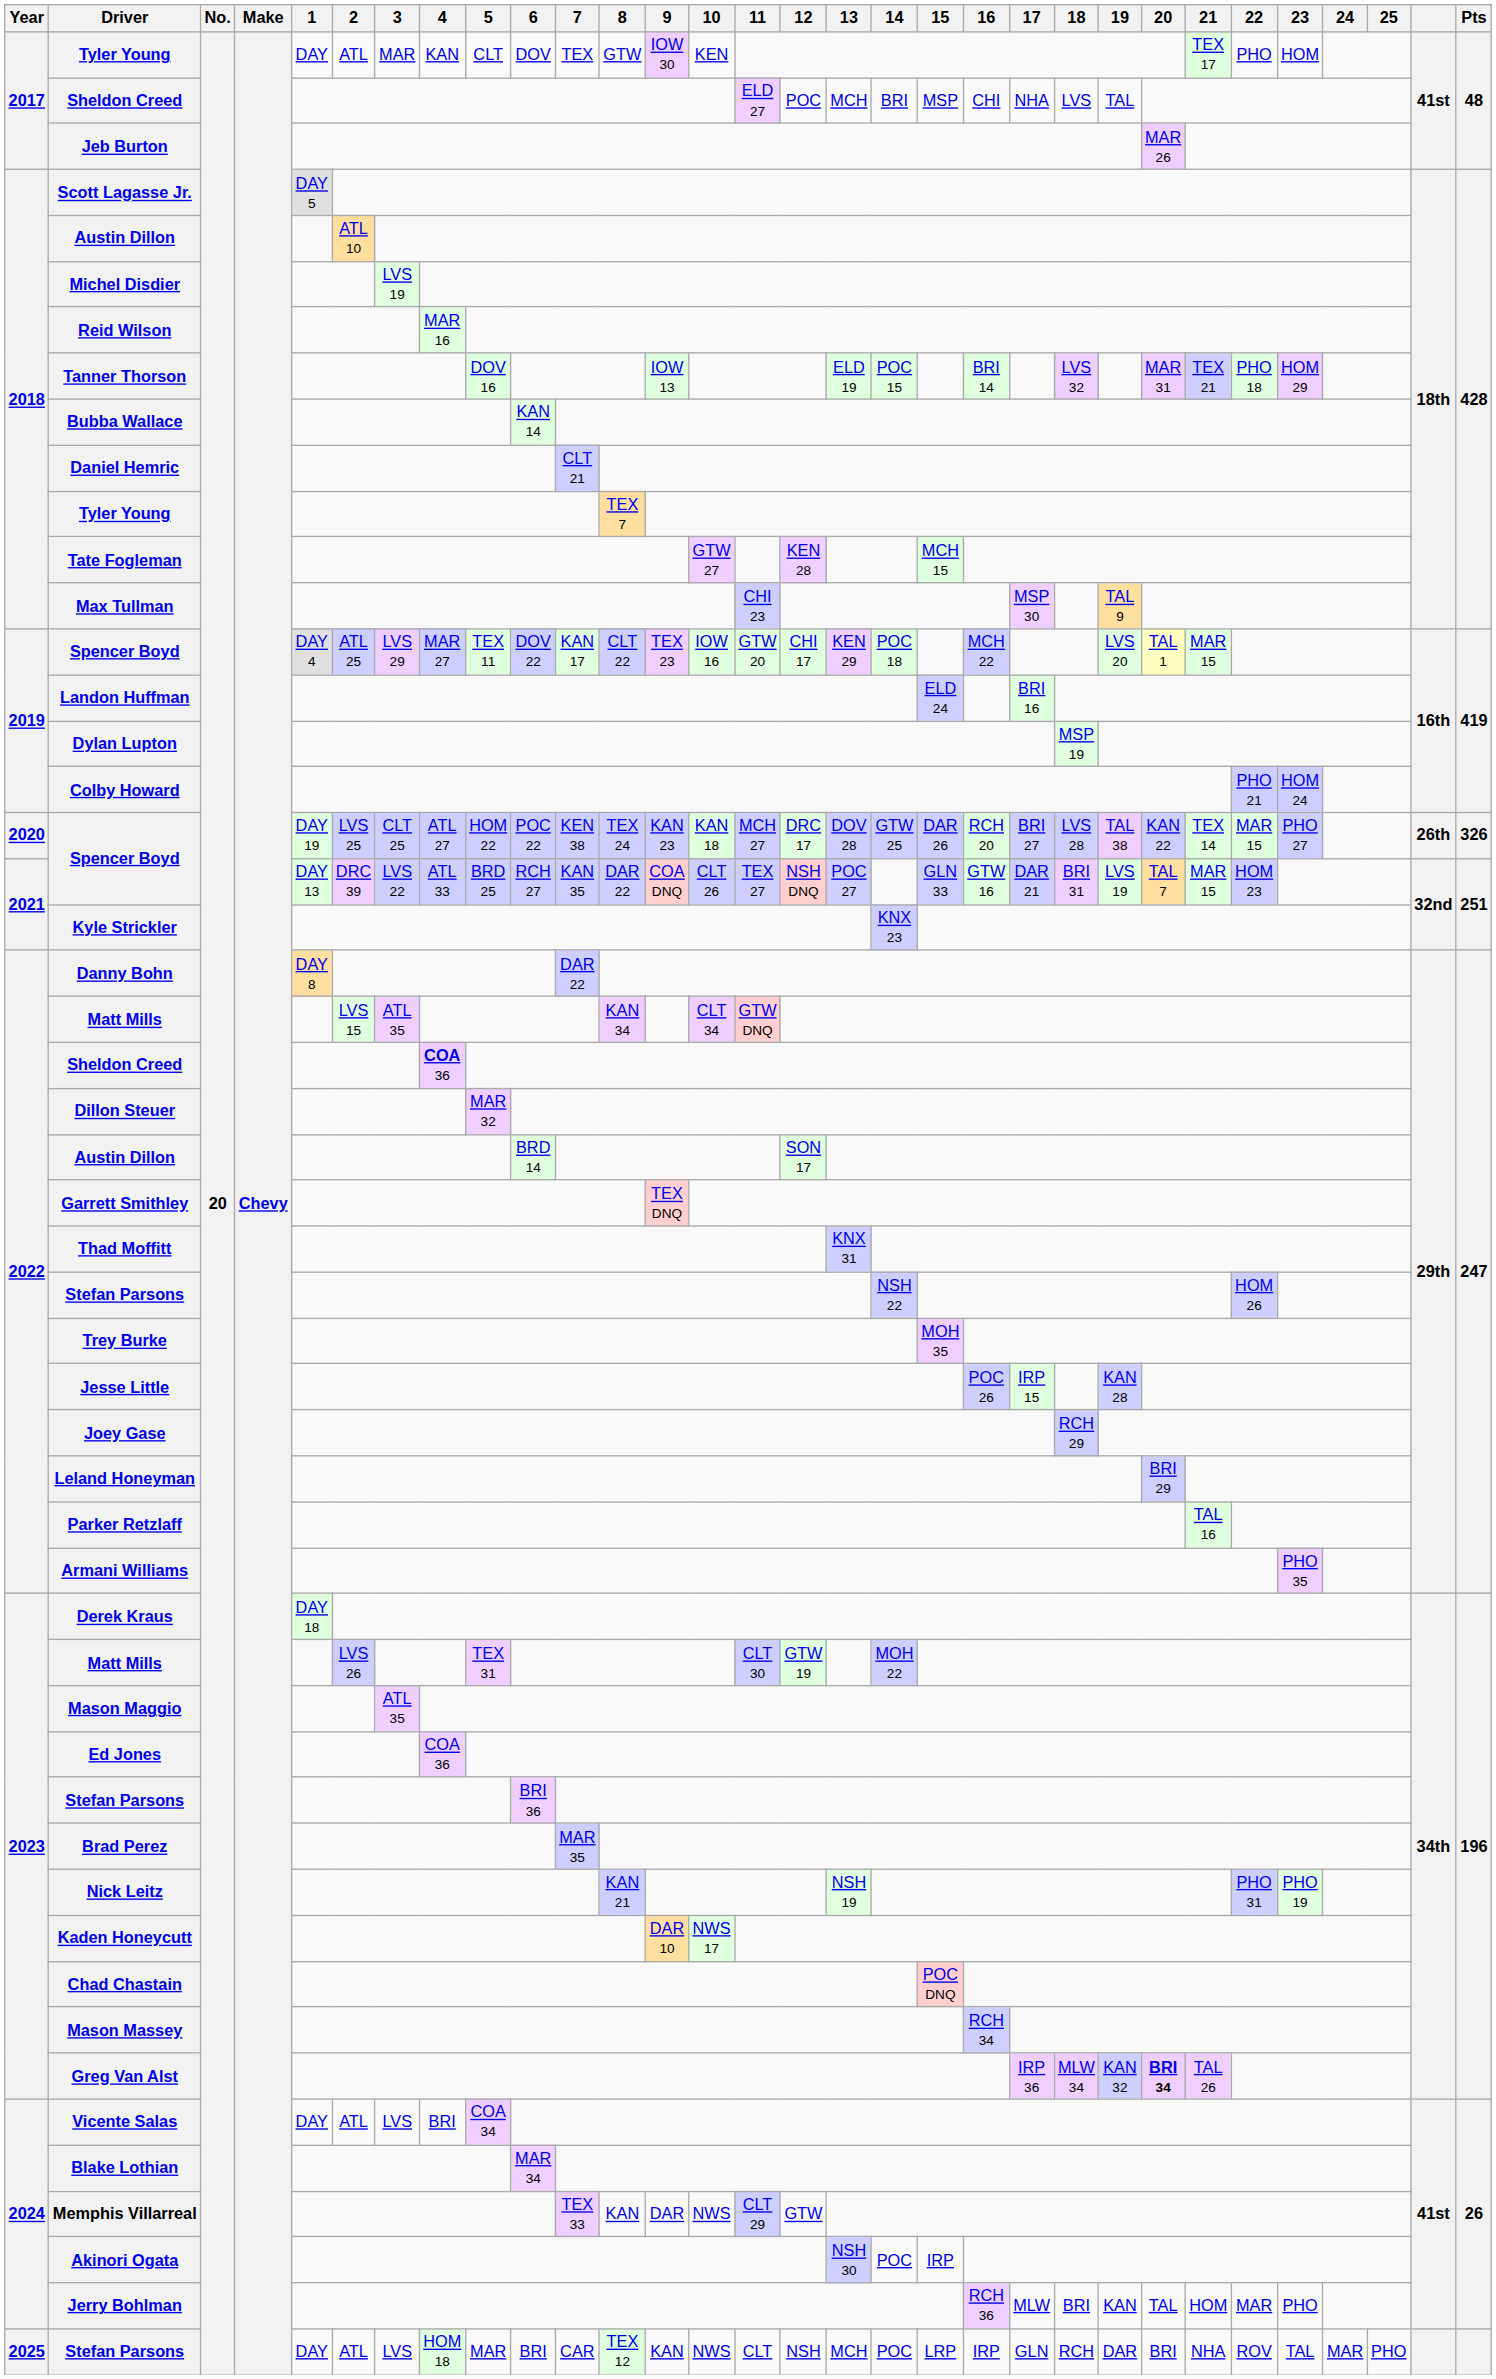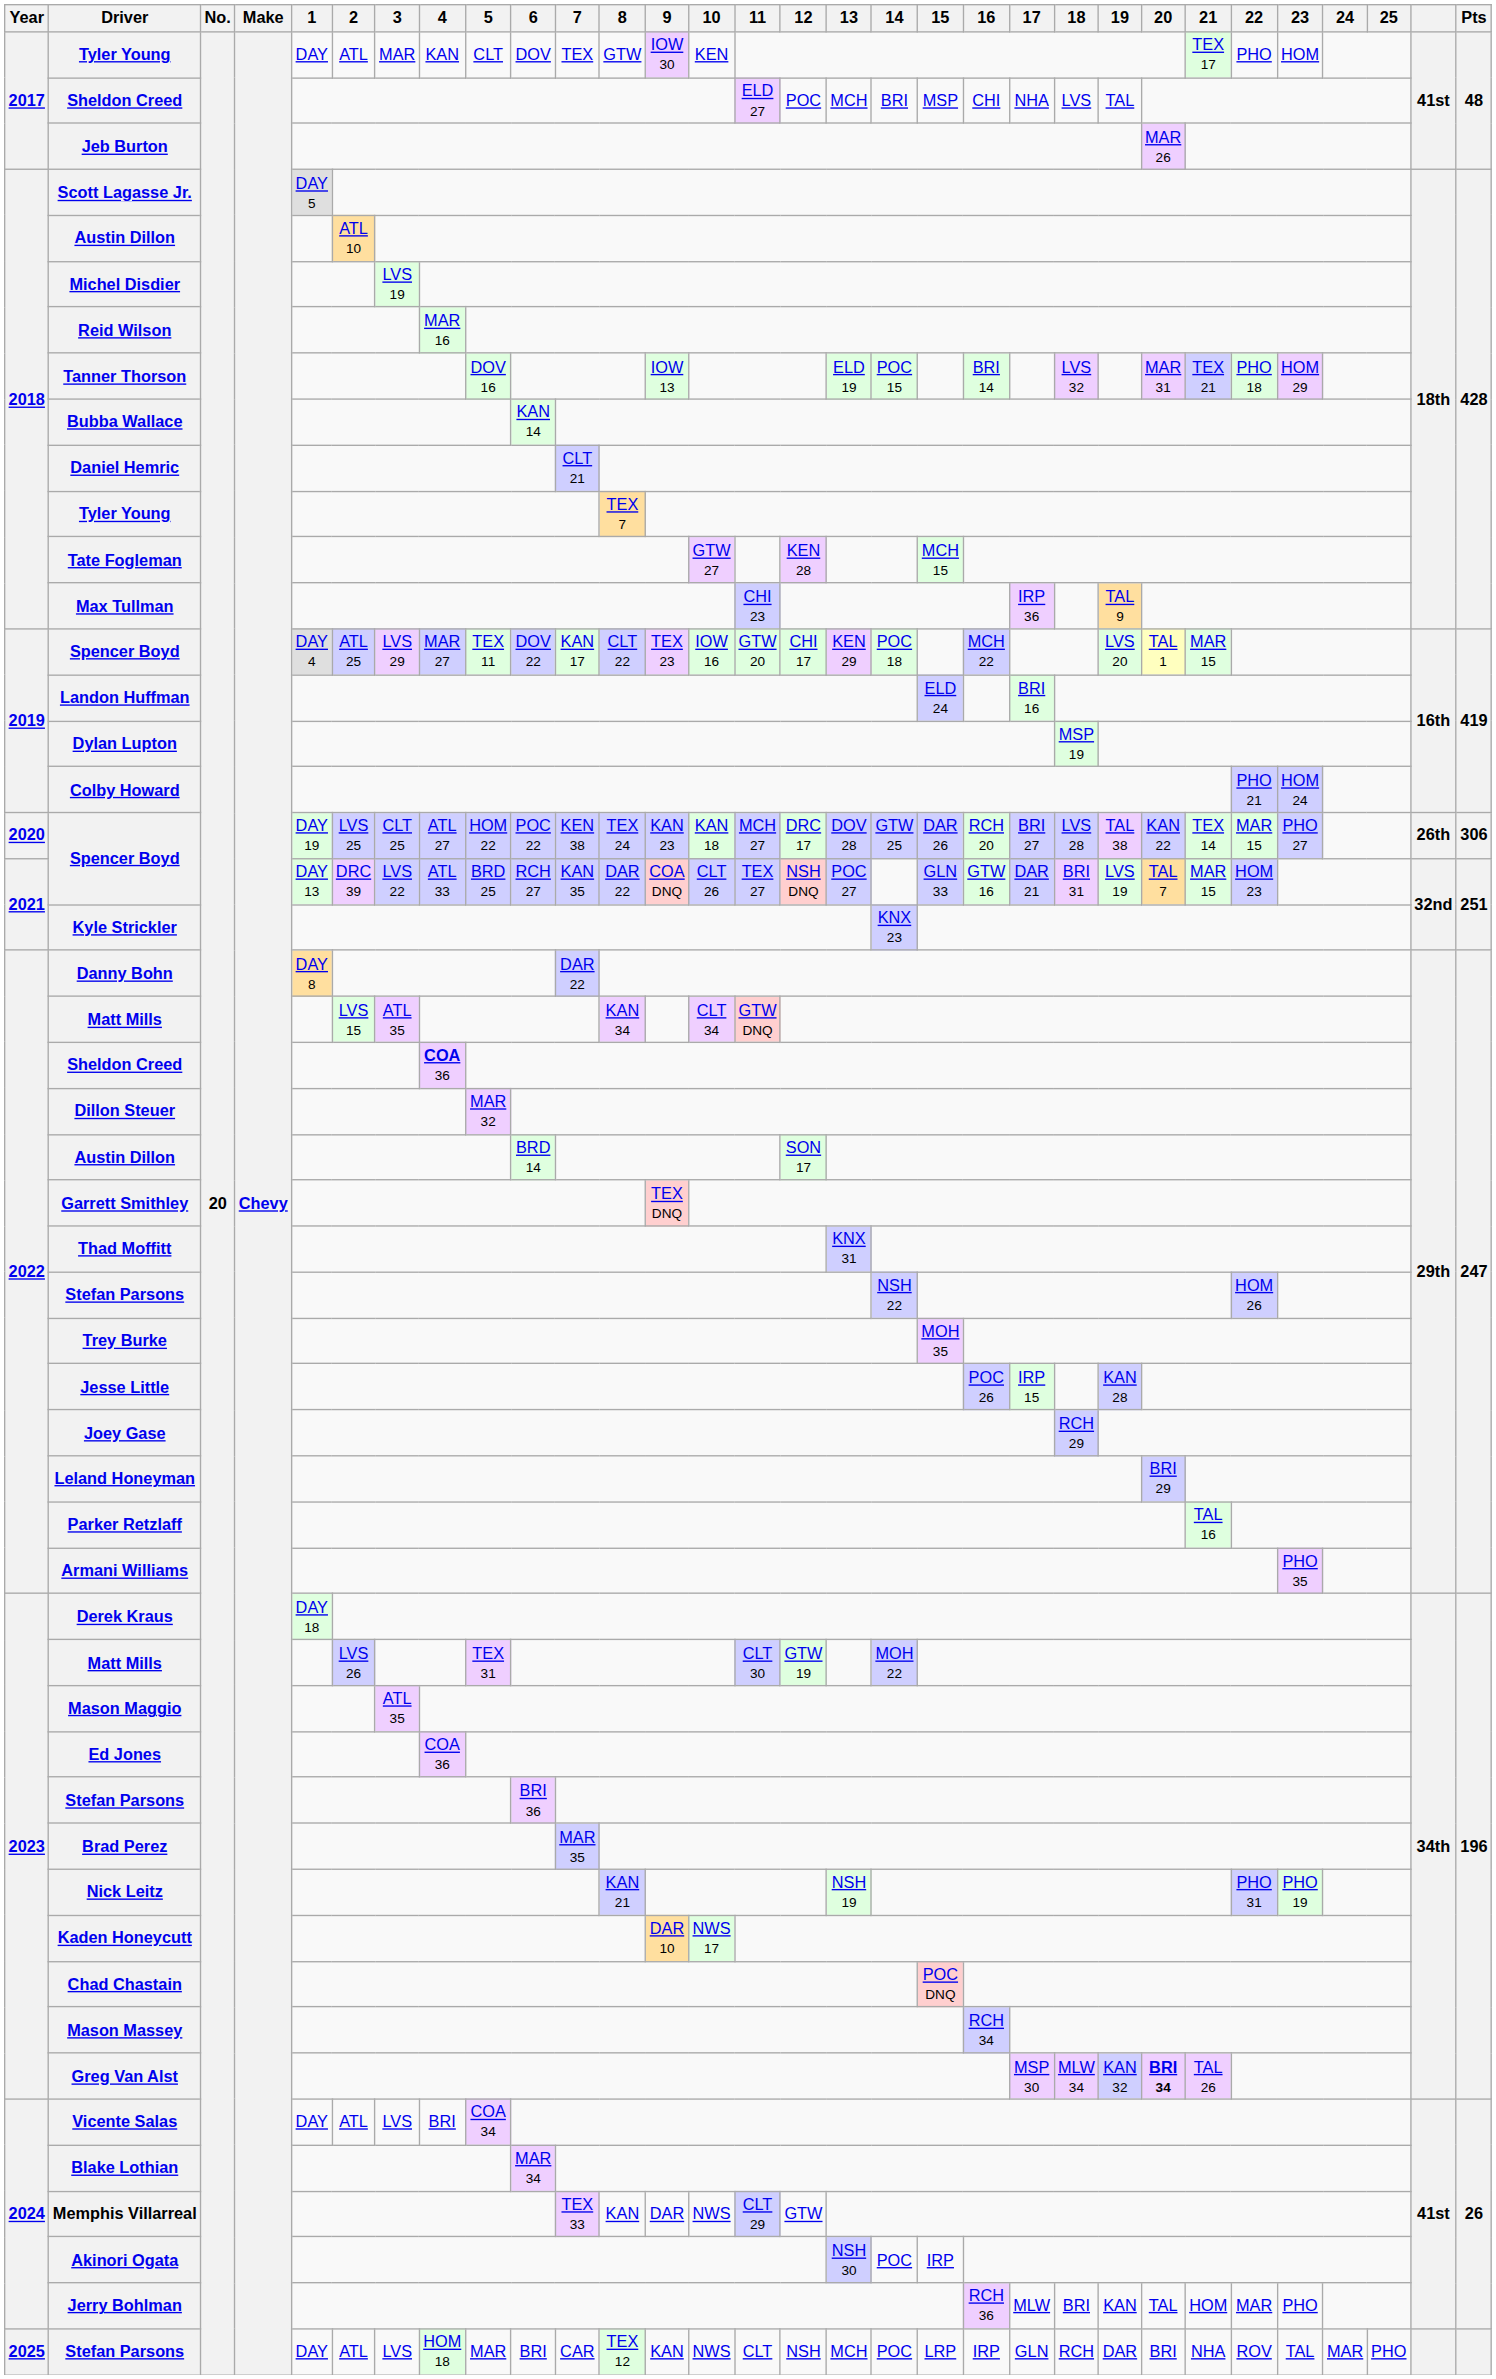Max Tullman | 17: MSP 30 -> IRP 36
2020 / Spencer Boyd | Pts: 326 -> 306
Greg Van Alst | 17: IRP 36 -> MSP 30
